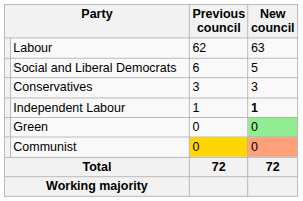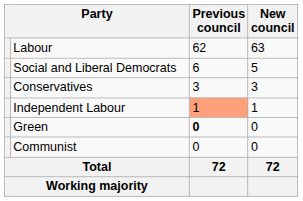Independent Labour | Previous council: no background -> lightsalmon background
Independent Labour | New council: bold -> normal
Green | Previous council: normal -> bold
Green | New council: lightgreen background -> no background
Communist | Previous council: gold background -> no background
Communist | New council: lightsalmon background -> no background
